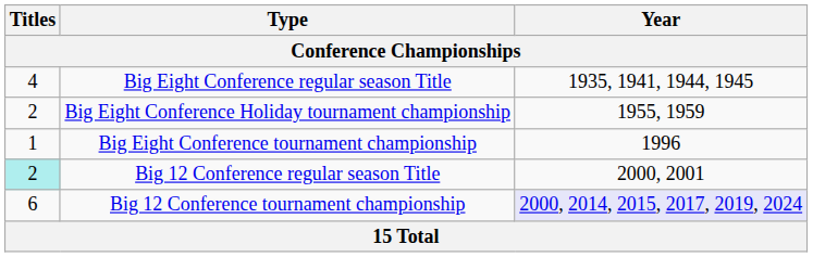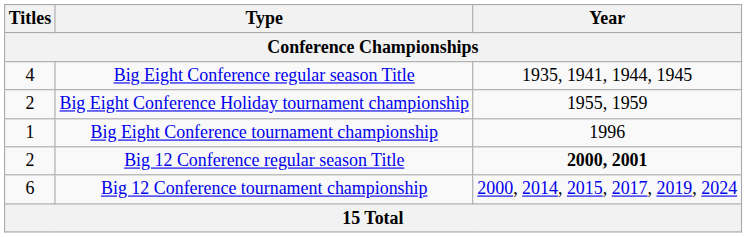Big 12 Conference regular season Title | Titles: paleturquoise background -> no background
Big 12 Conference regular season Title | Year: normal -> bold
Big 12 Conference tournament championship | Year: lavender background -> no background
